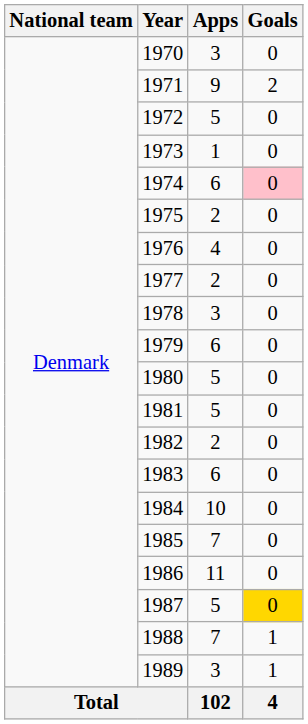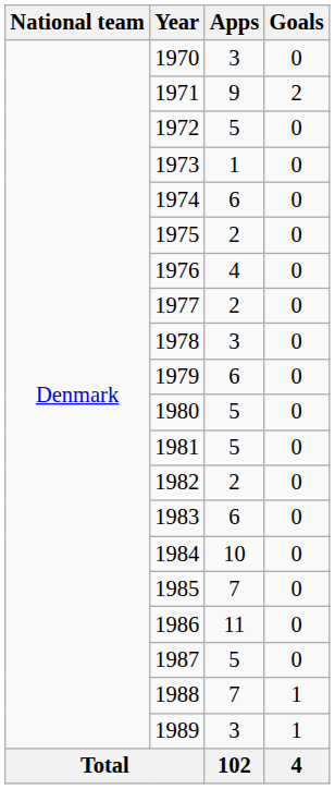1974 | Goals: pink background -> no background
1987 | Goals: gold background -> no background
